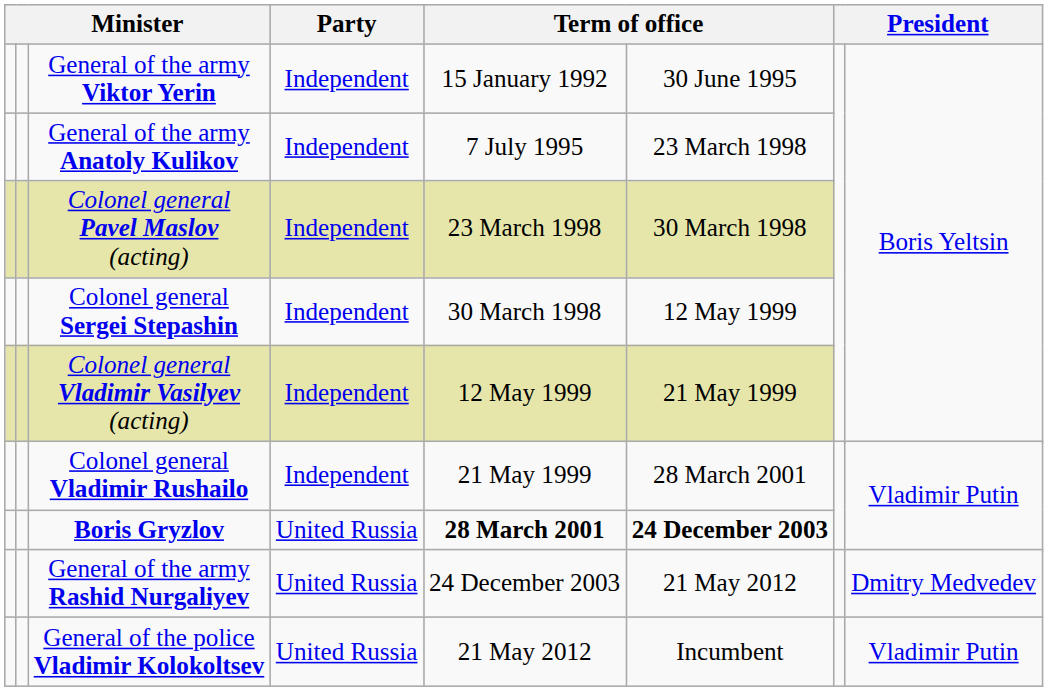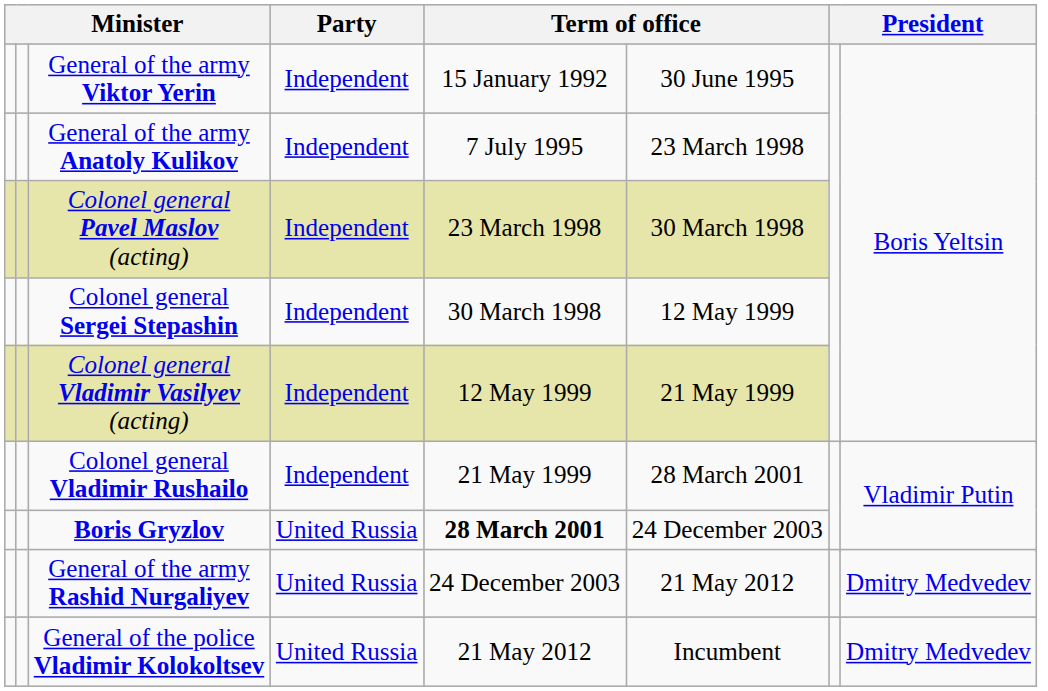Boris Gryzlov | column 6: bold -> normal
General of the police Vladimir Kolokoltsev | column 8: Vladimir Putin -> Dmitry Medvedev
